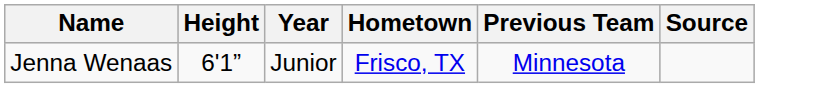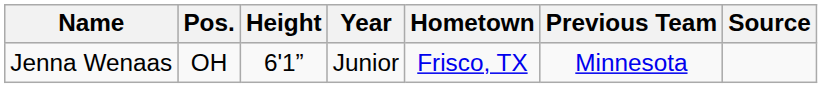+ column: Pos. | OH
